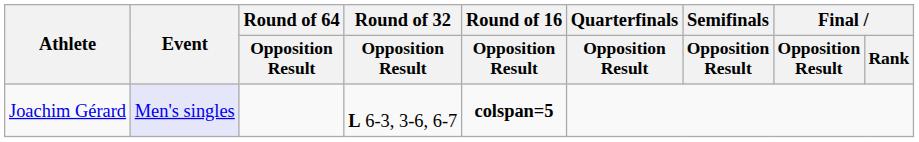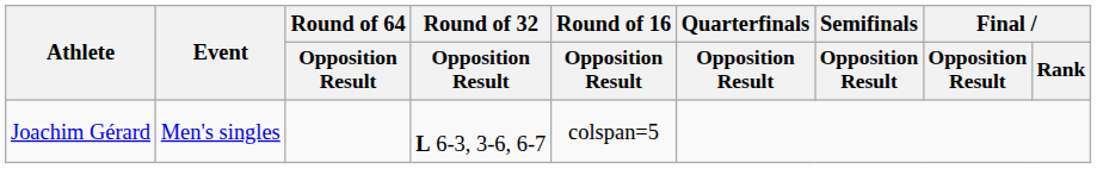Joachim Gérard | Event: lavender background -> no background
Joachim Gérard | Round of 16 / Opposition Result: bold -> normal
